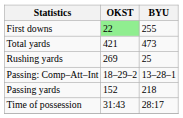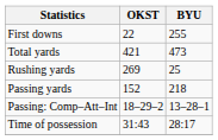First downs | OKST: lightgreen background -> no background
rows swapped: Passing yards <-> Passing: Comp–Att–Int
